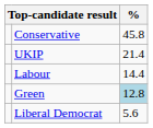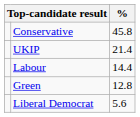Green | %: lightblue background -> no background
